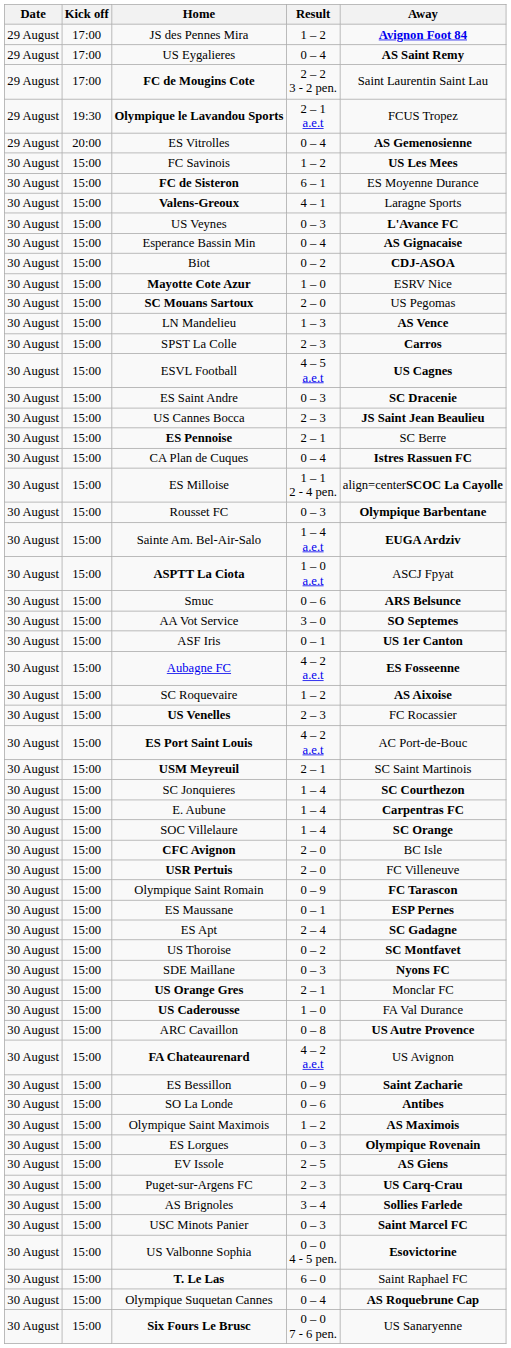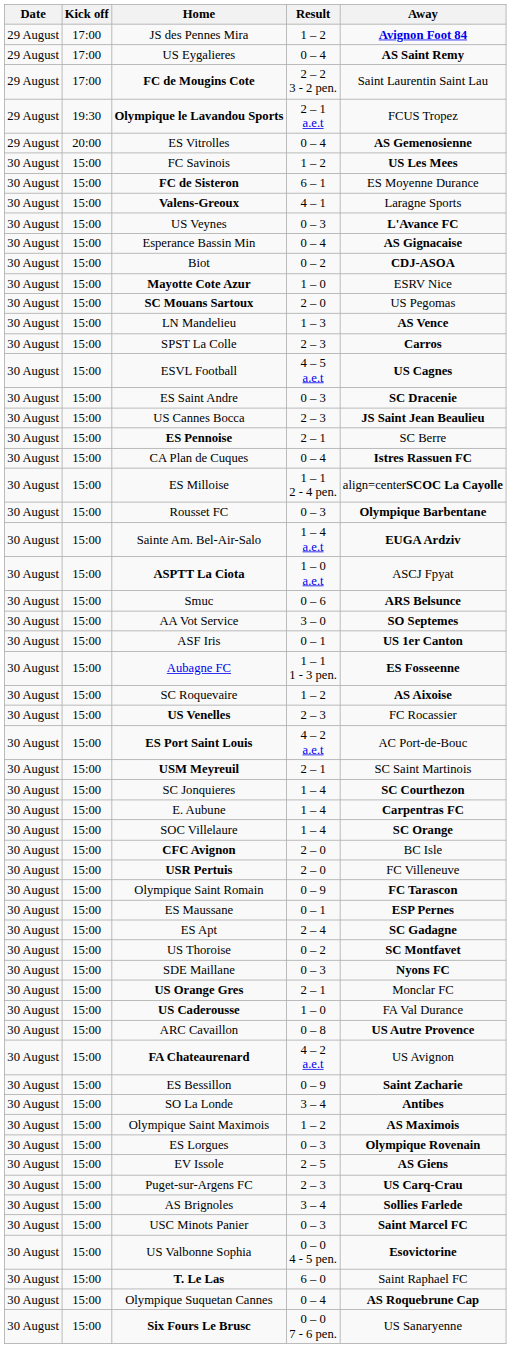Aubagne FC | Result: 4 – 2 a.e.t -> 1 – 1 1 - 3 pen.
SO La Londe | Result: 0 – 6 -> 3 – 4
